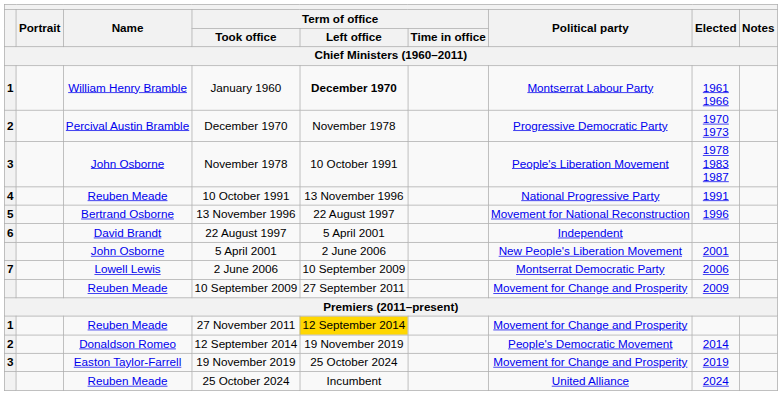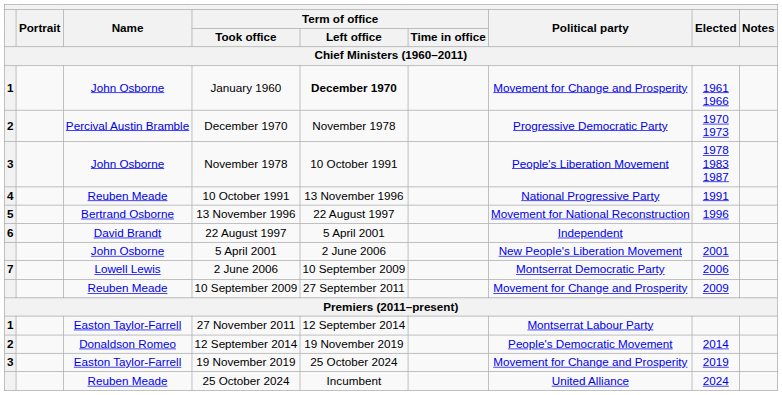January 1960 | Name: William Henry Bramble -> John Osborne
January 1960 | Political party: Montserrat Labour Party -> Movement for Change and Prosperity
27 November 2011 | Name: Reuben Meade -> Easton Taylor-Farrell
27 November 2011 | Term of office / Left office: gold background -> no background
27 November 2011 | Political party: Movement for Change and Prosperity -> Montserrat Labour Party
